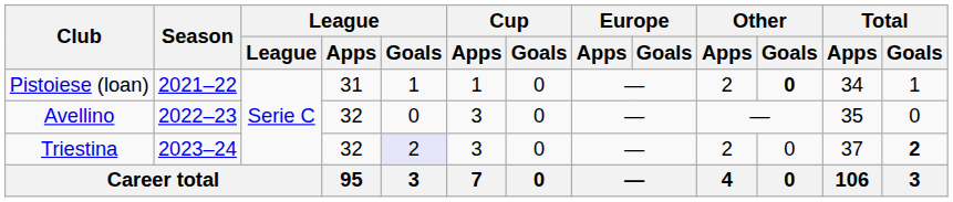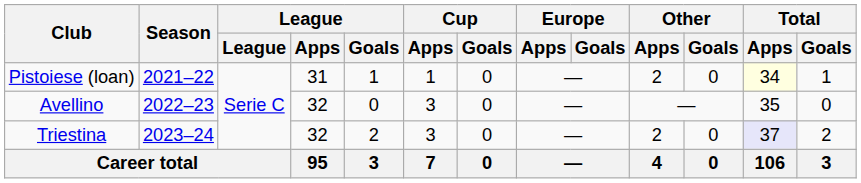Pistoiese (loan) | Other / Goals: bold -> normal
Pistoiese (loan) | Total / Apps: no background -> lightyellow background
Triestina | League / Goals: lavender background -> no background
Triestina | Total / Apps: no background -> lavender background
Triestina | Total / Goals: bold -> normal
